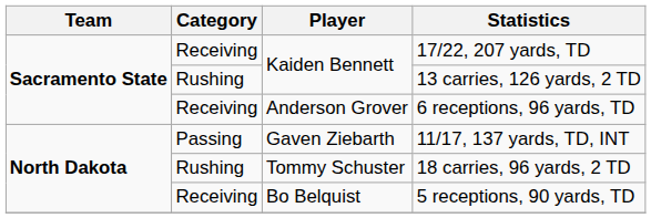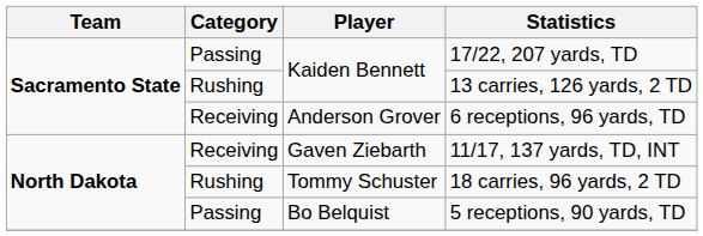17/22, 207 yards, TD | Category: Receiving -> Passing
11/17, 137 yards, TD, INT | Category: Passing -> Receiving
5 receptions, 90 yards, TD | Category: Receiving -> Passing
